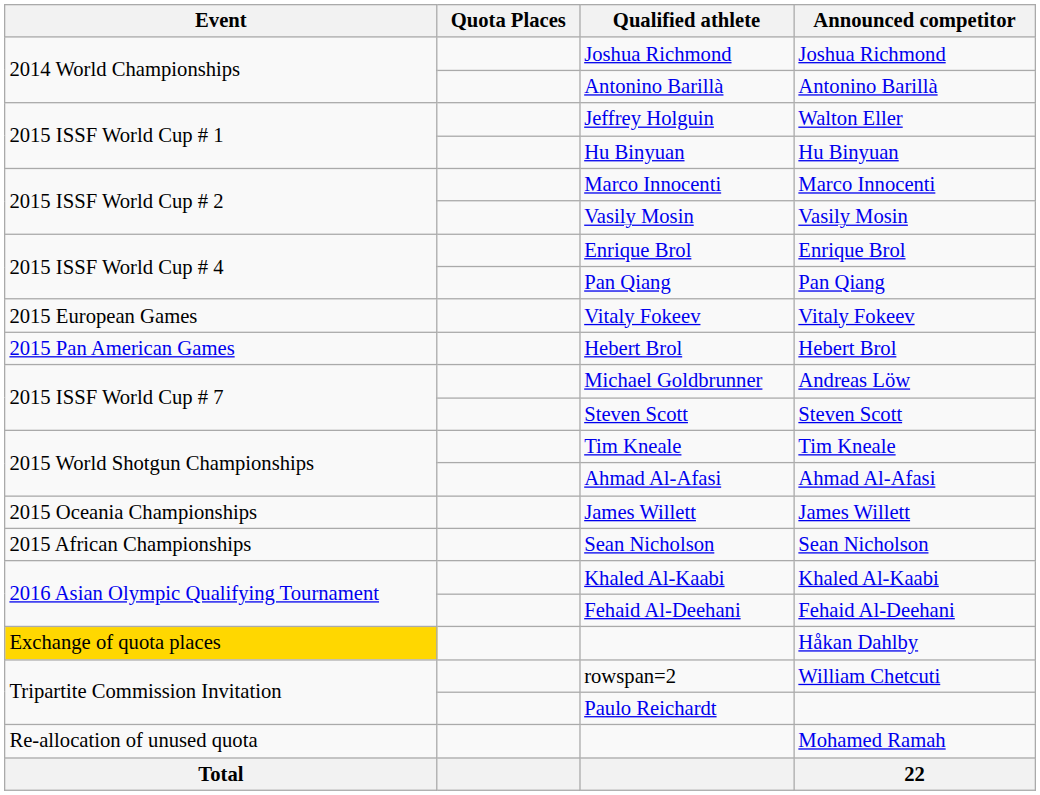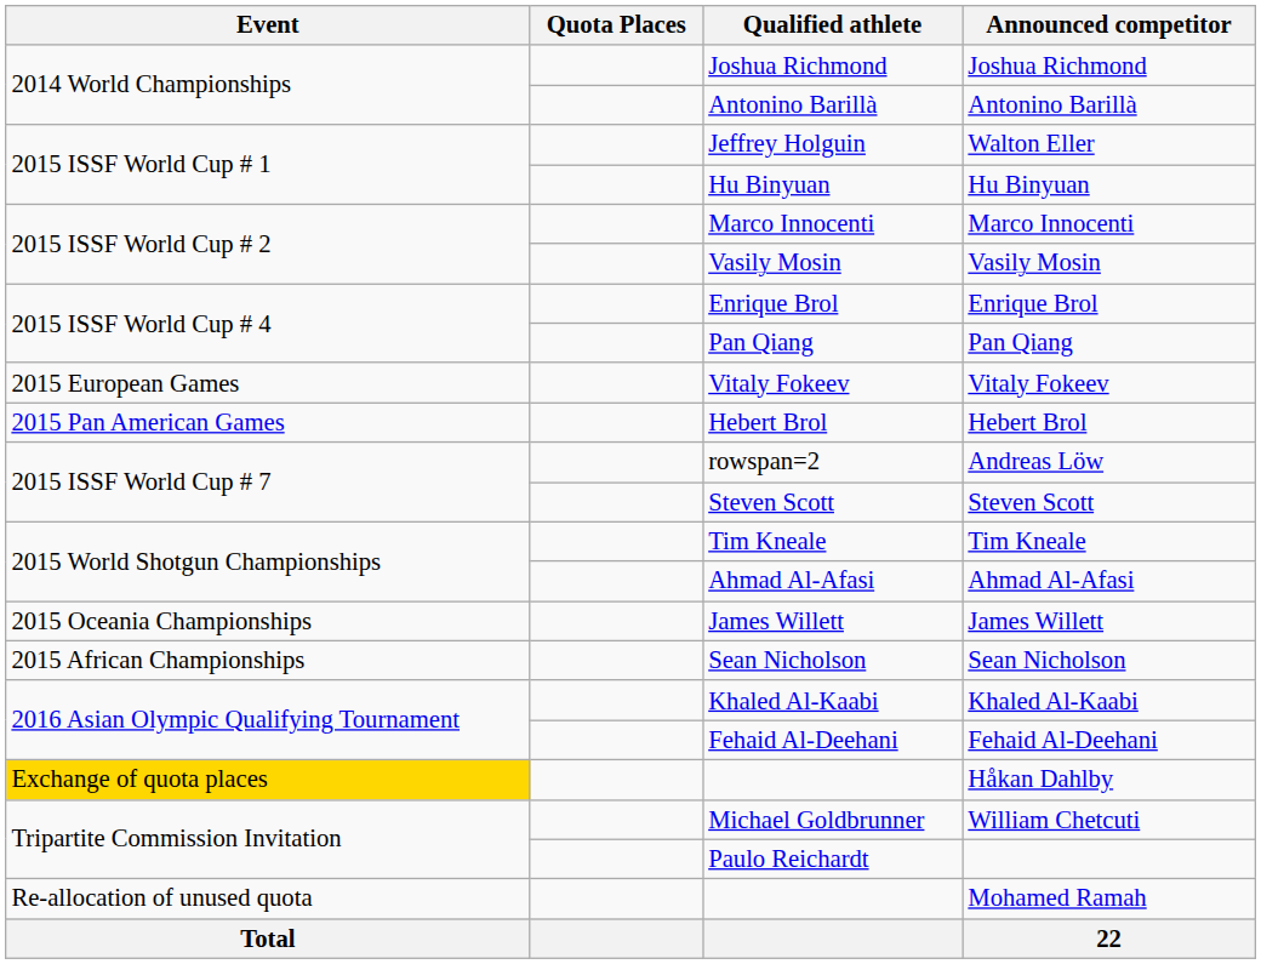Andreas Löw | Qualified athlete: Michael Goldbrunner -> rowspan=2
William Chetcuti | Qualified athlete: rowspan=2 -> Michael Goldbrunner
